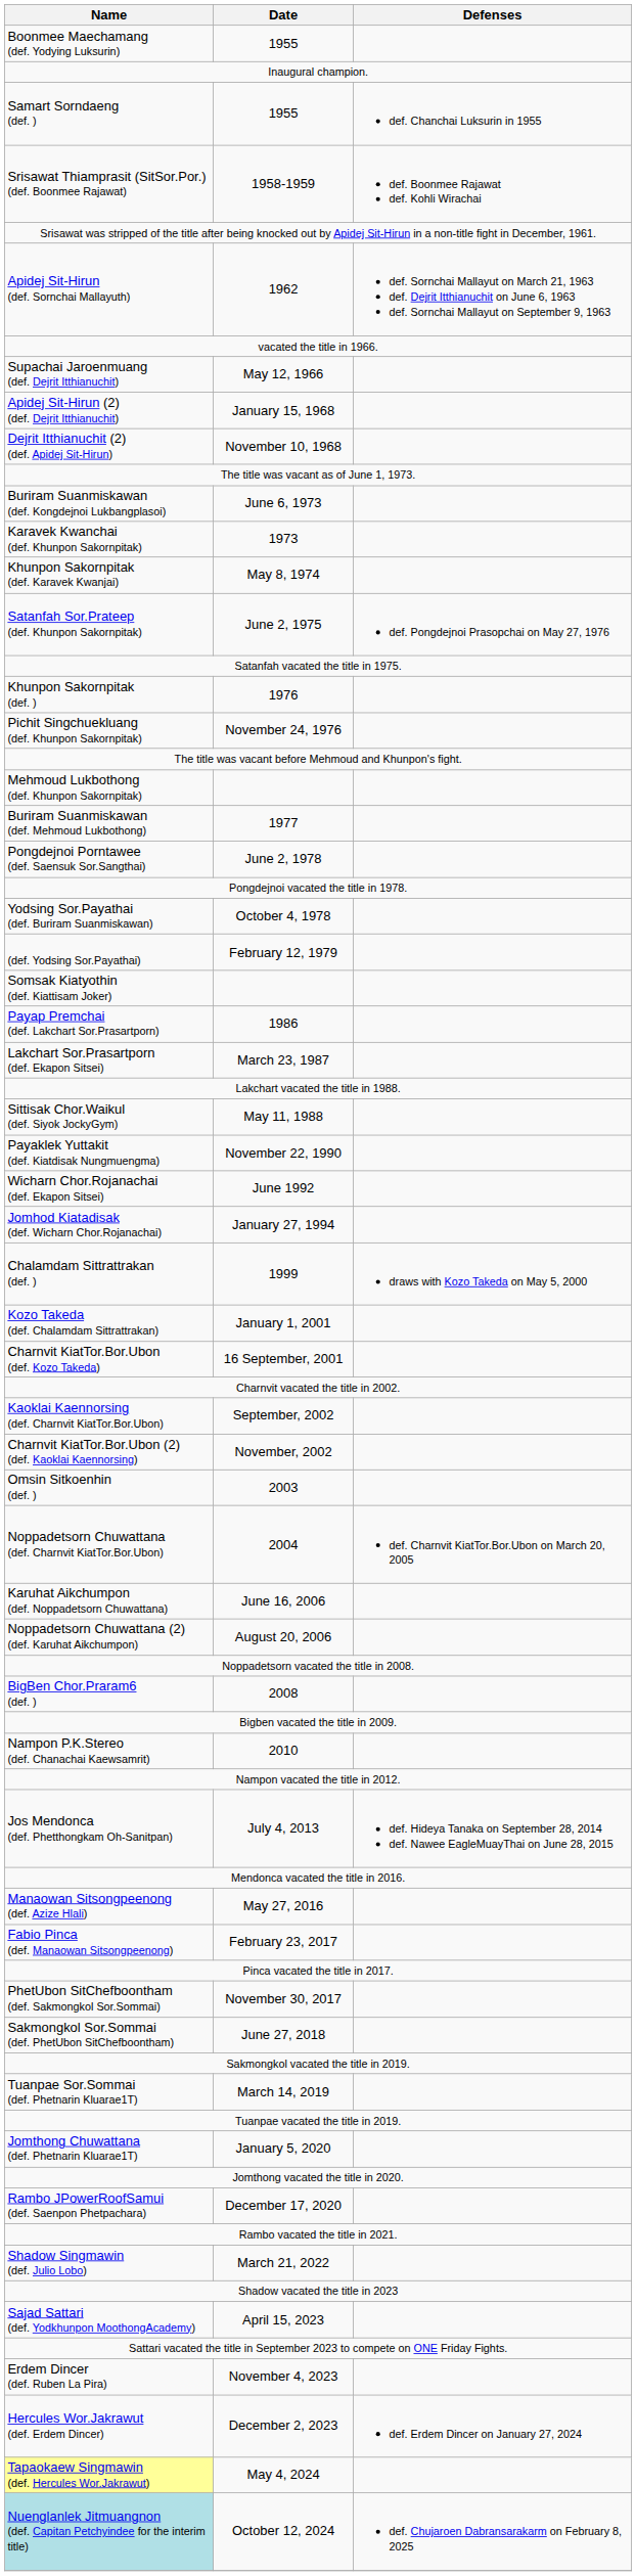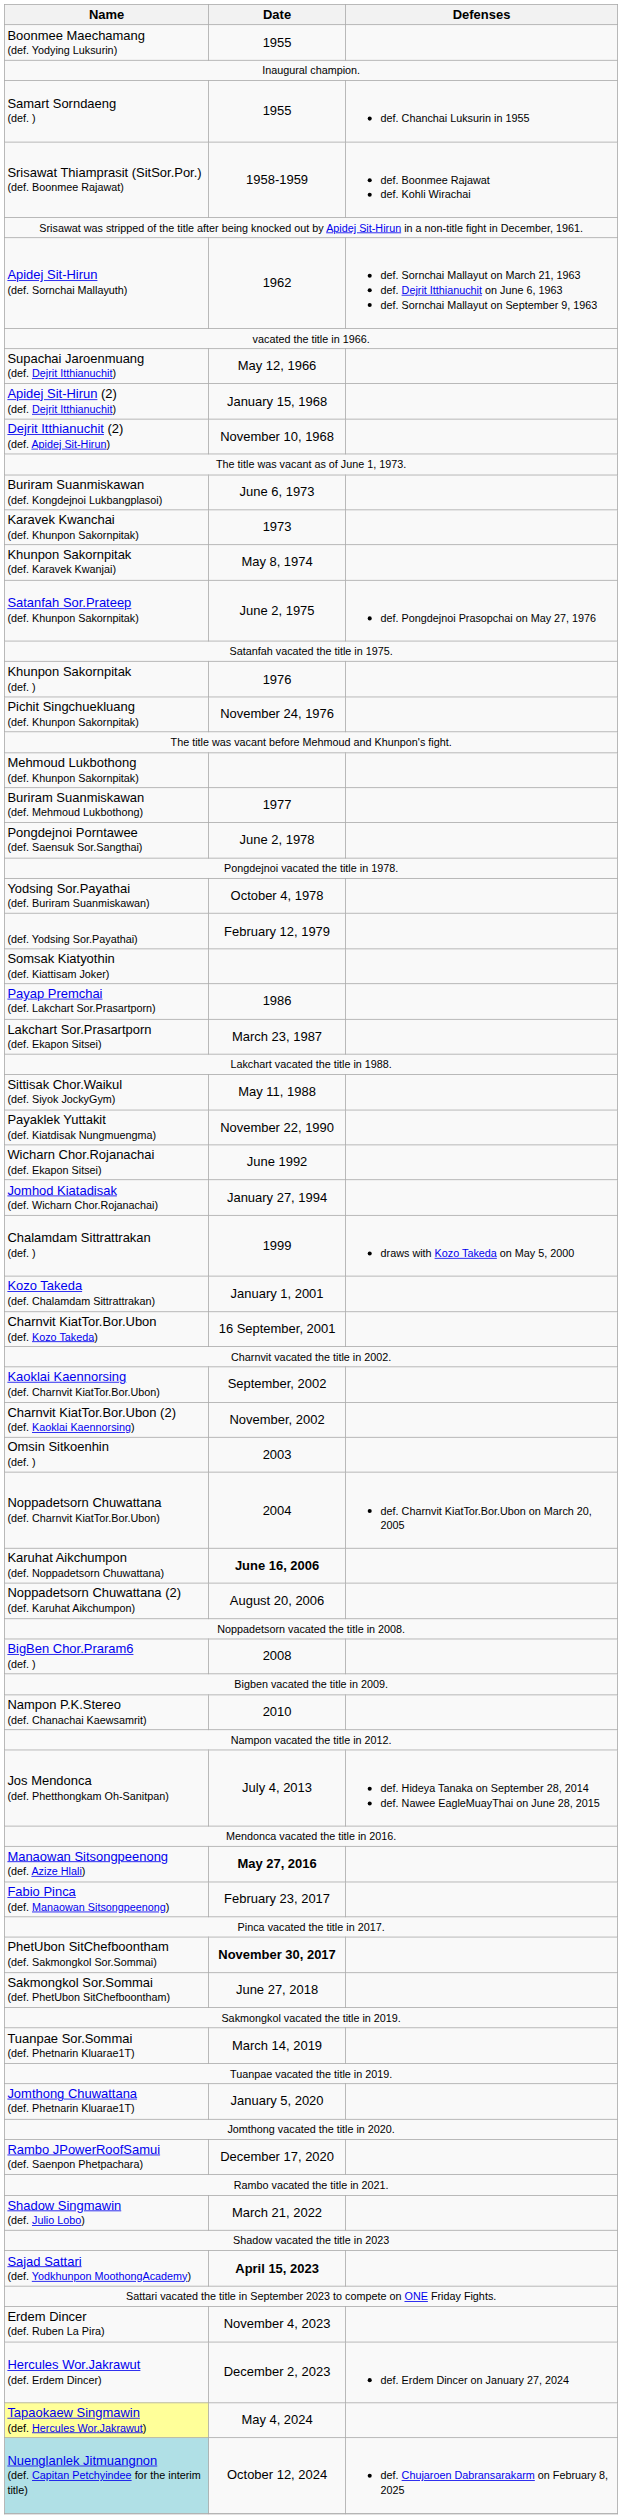Karuhat Aikchumpon (def. Noppadetsorn Chuwattana) | Date: normal -> bold
Manaowan Sitsongpeenong (def. Azize Hlali) | Date: normal -> bold
PhetUbon SitChefboontham (def. Sakmongkol Sor.Sommai) | Date: normal -> bold
Sajad Sattari (def. Yodkhunpon MoothongAcademy) | Date: normal -> bold
